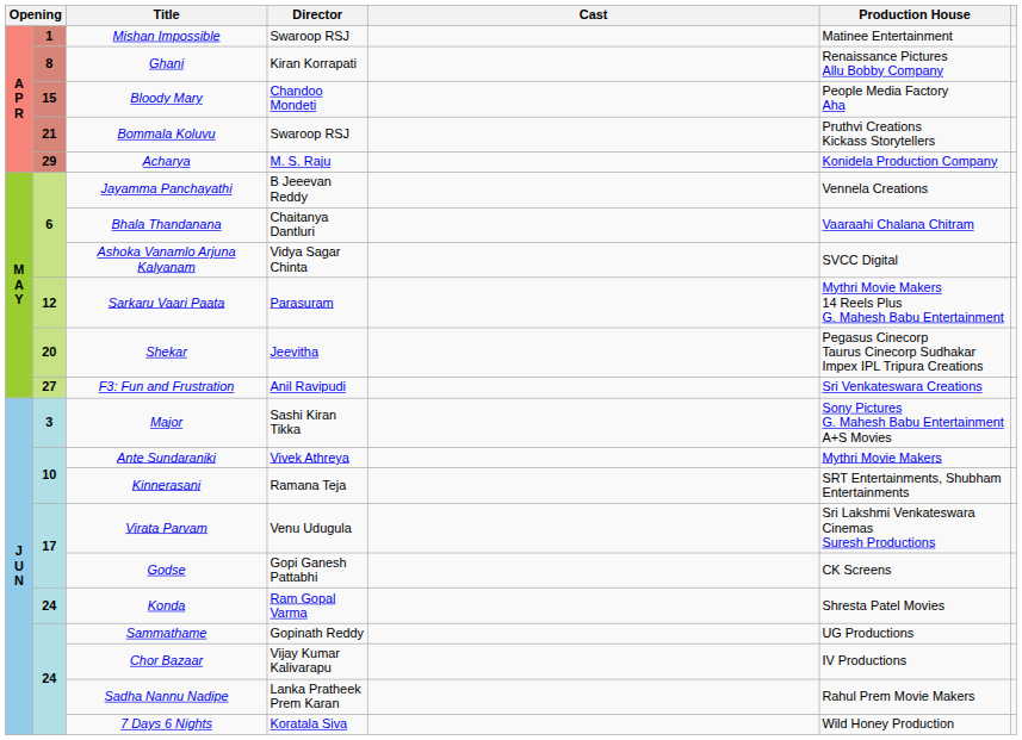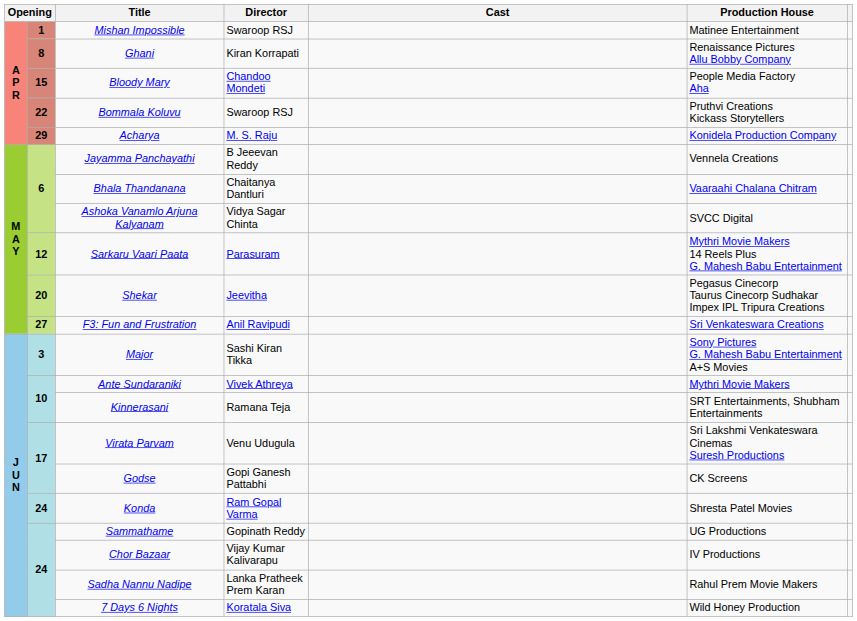Bommala Koluvu | column 2: 21 -> 22
